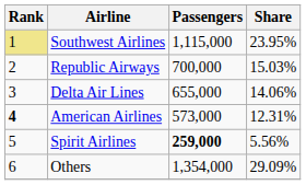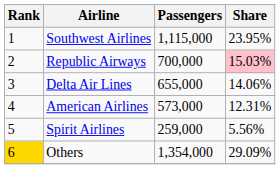Southwest Airlines | Rank: khaki background -> no background
Republic Airways | Share: no background -> pink background
American Airlines | Rank: bold -> normal
Spirit Airlines | Passengers: bold -> normal
Others | Rank: no background -> gold background
